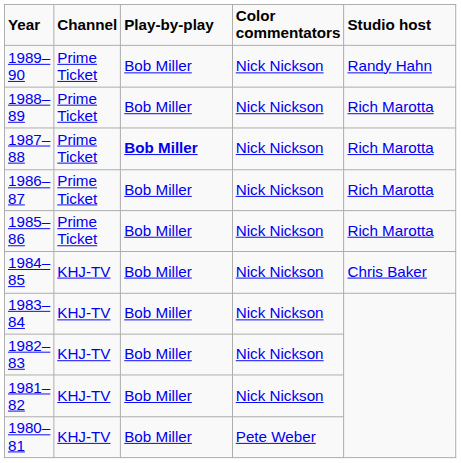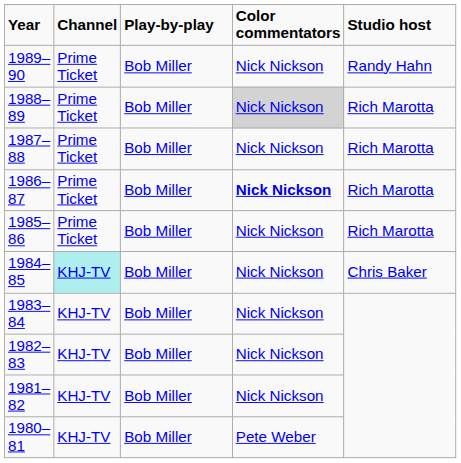1988–89 | Color commentators: no background -> lightgrey background
1987–88 | Play-by-play: bold -> normal
1986–87 | Color commentators: normal -> bold
1984–85 | Channel: no background -> paleturquoise background
